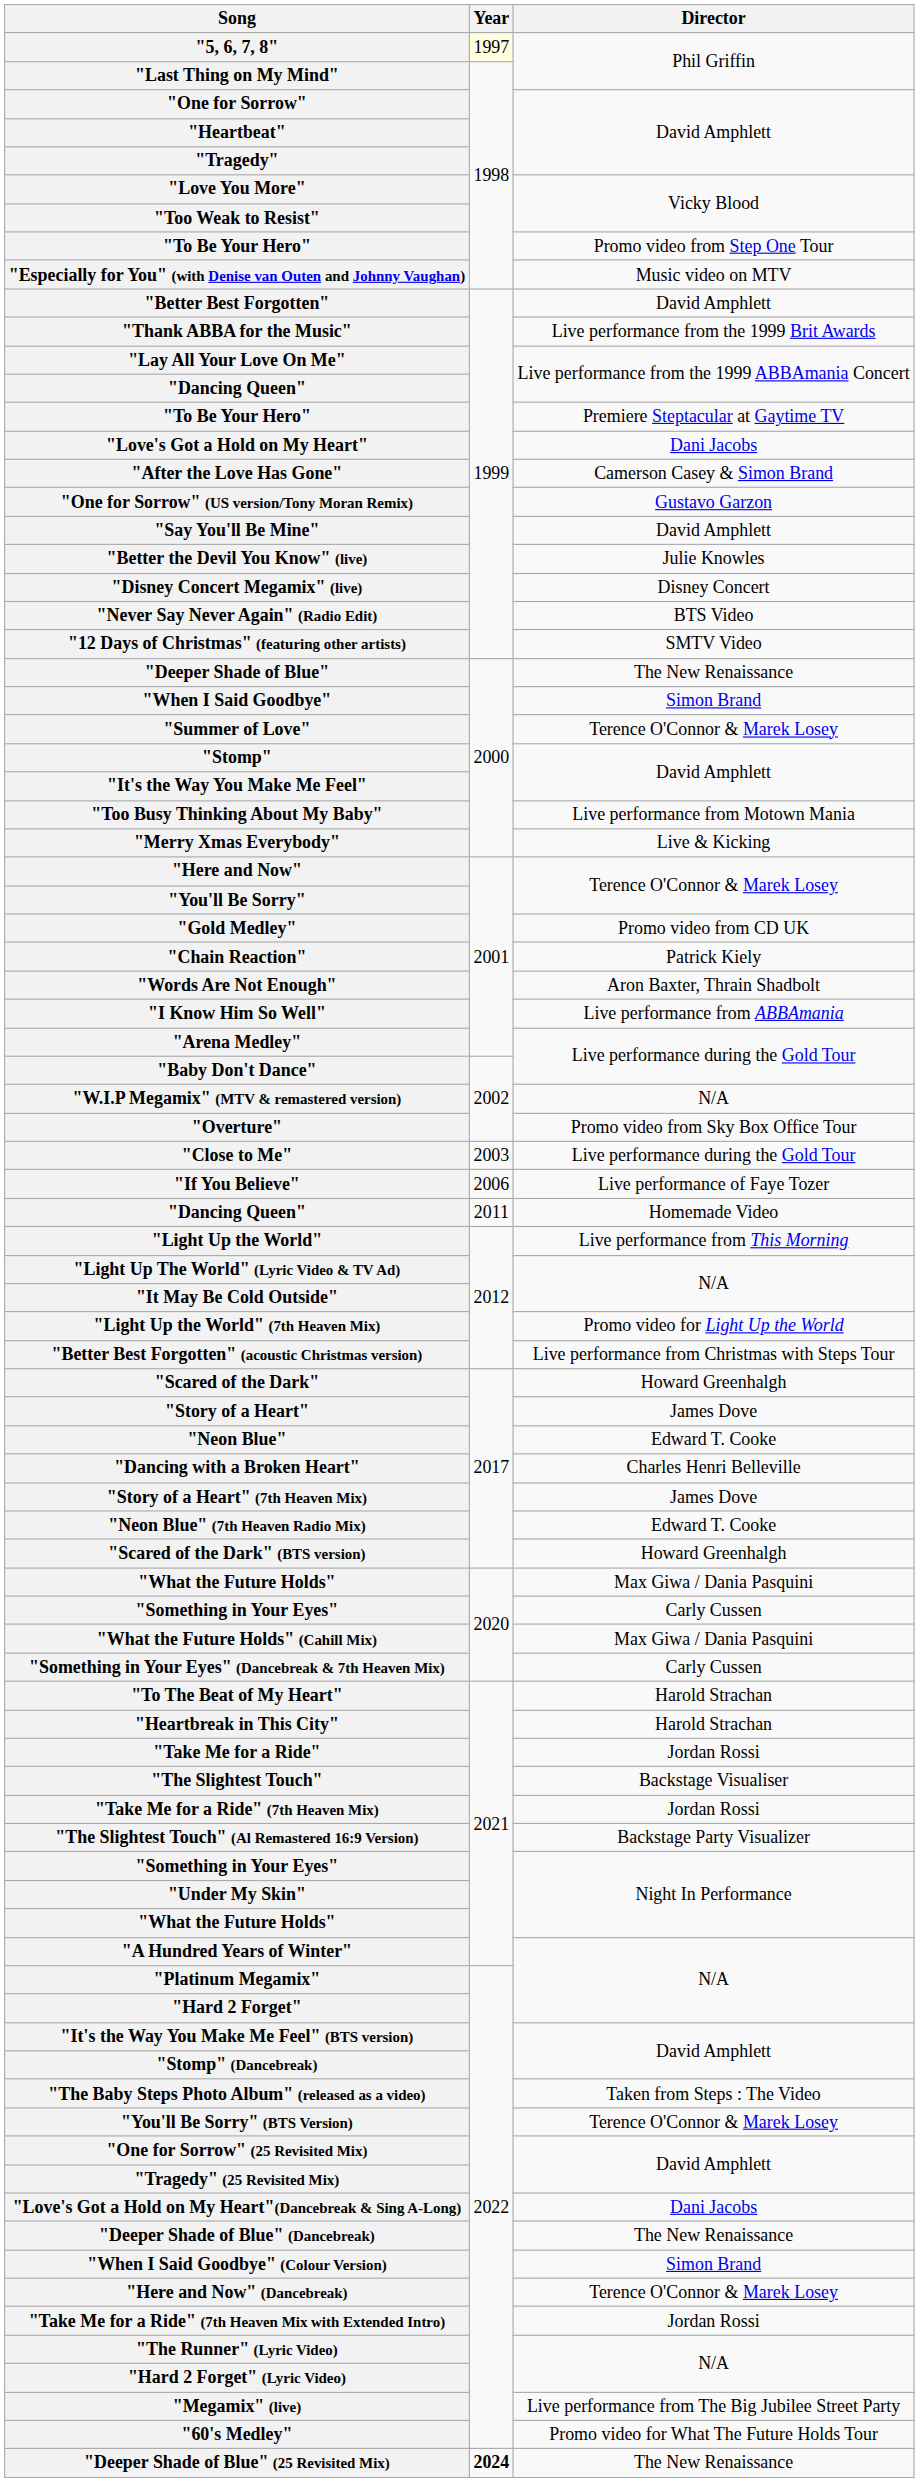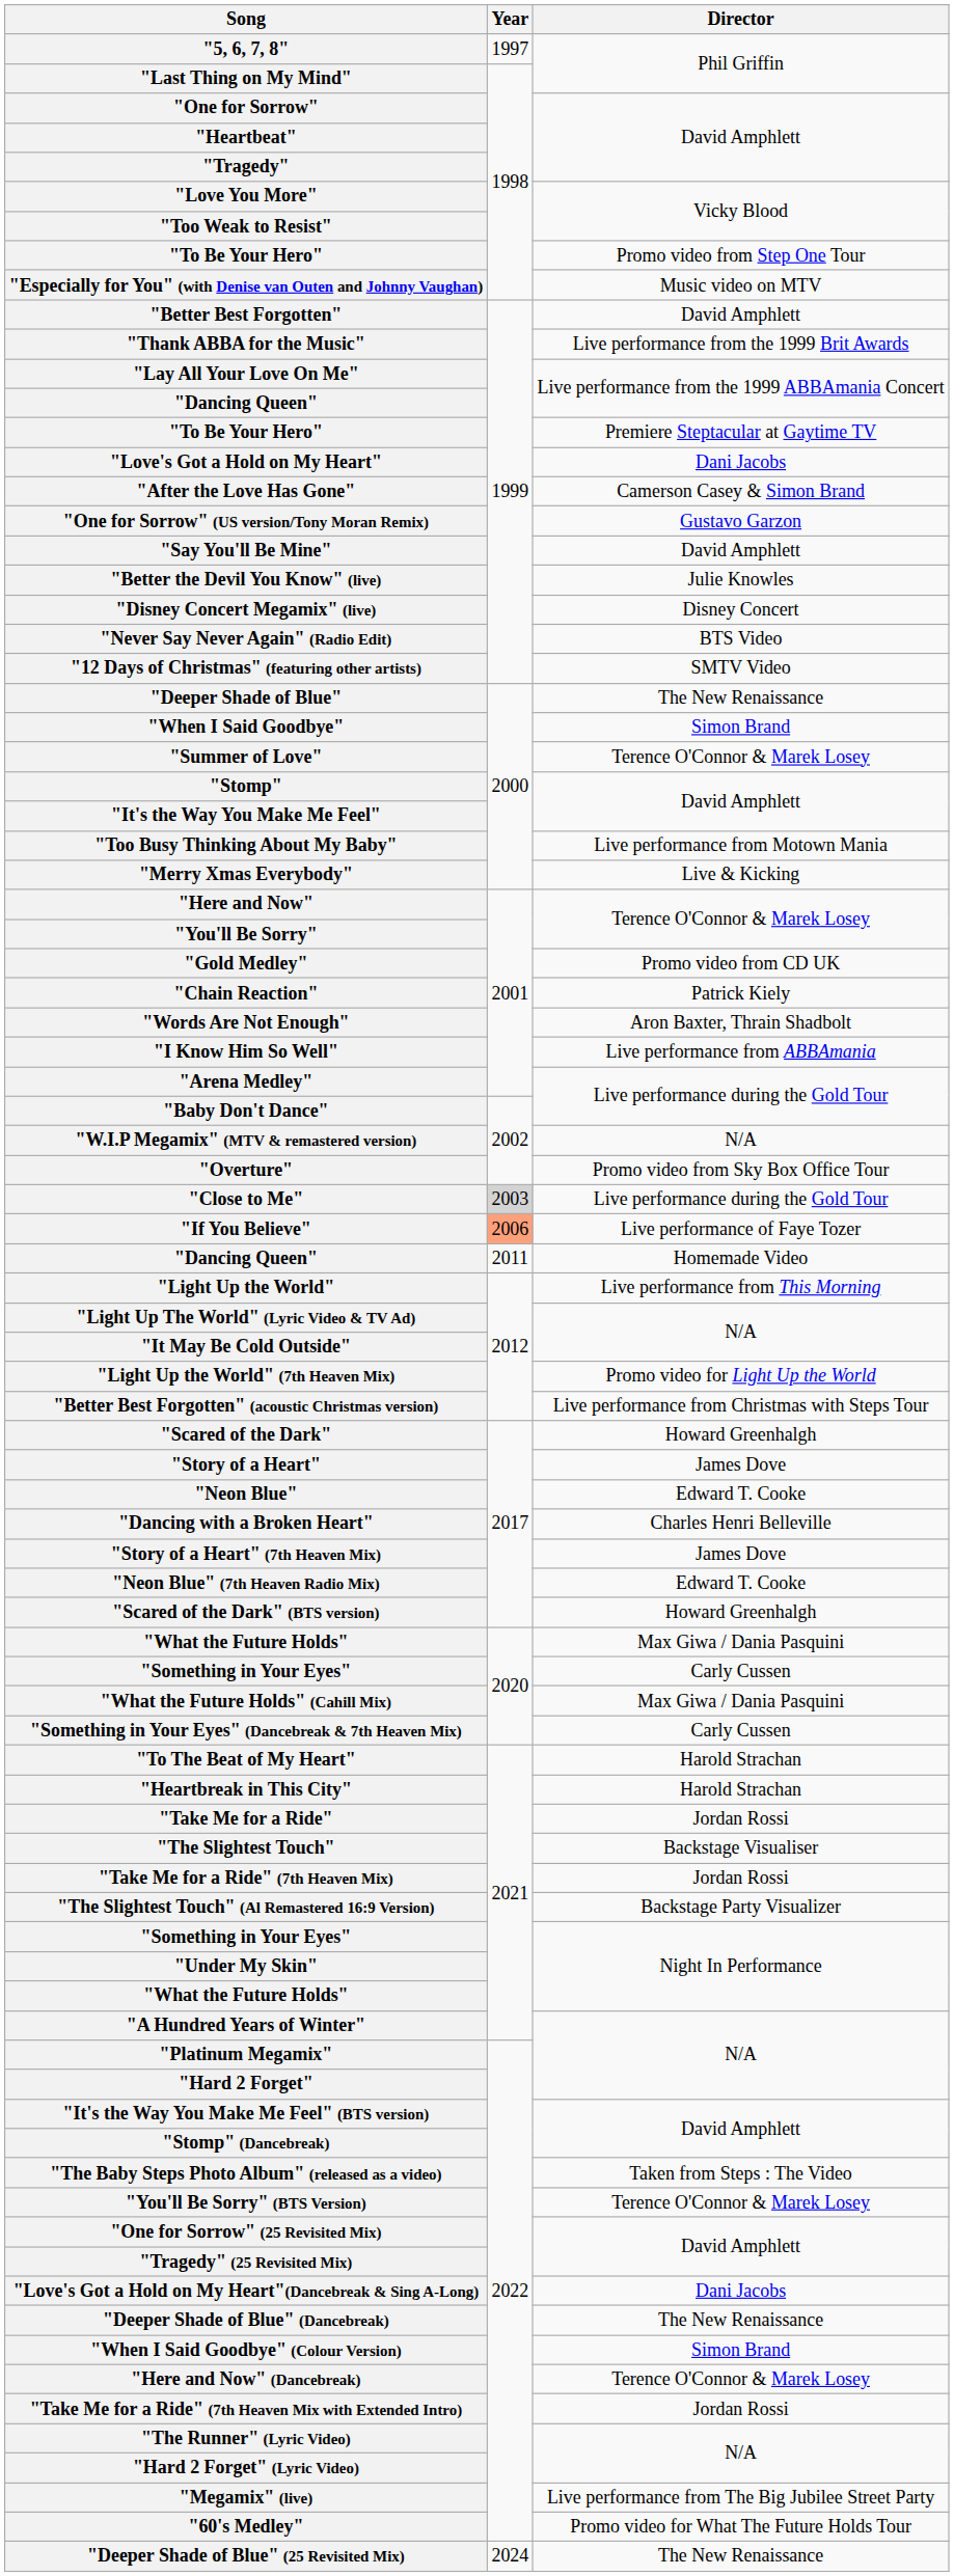"5, 6, 7, 8" | Year: lightyellow background -> no background
"Close to Me" | Year: no background -> lightgrey background
"If You Believe" | Year: no background -> lightsalmon background
"Deeper Shade of Blue" (25 Revisited Mix) | Year: bold -> normal
